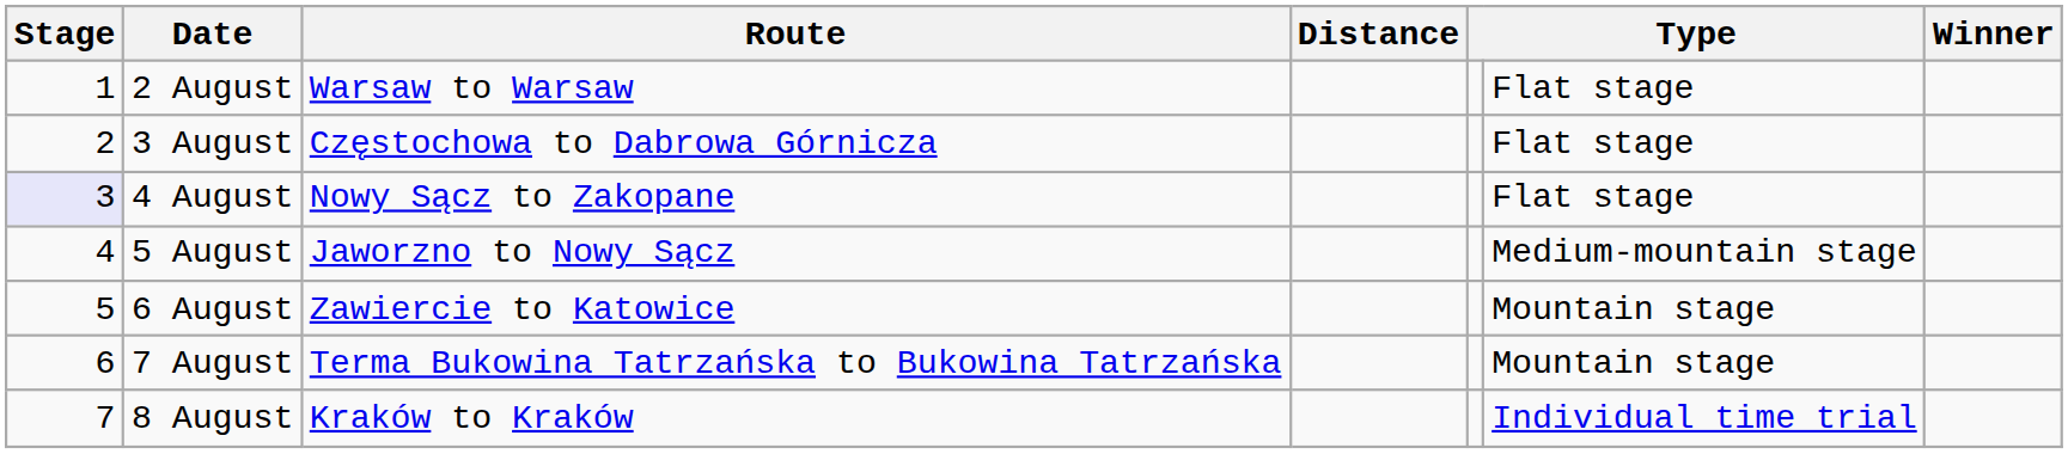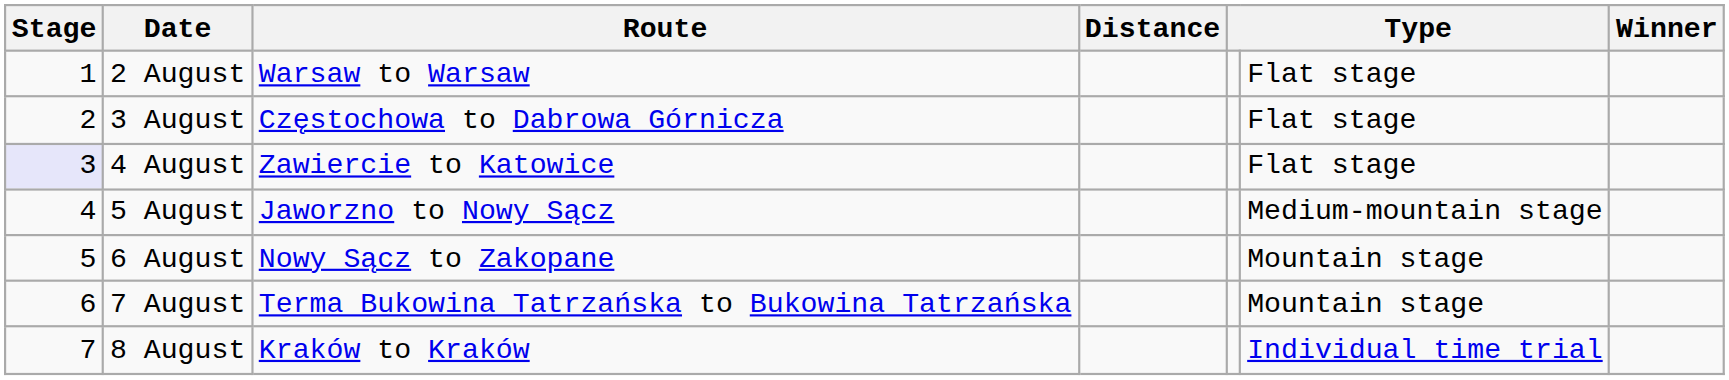4 August | Route: Nowy Sącz to Zakopane -> Zawiercie to Katowice
6 August | Route: Zawiercie to Katowice -> Nowy Sącz to Zakopane
